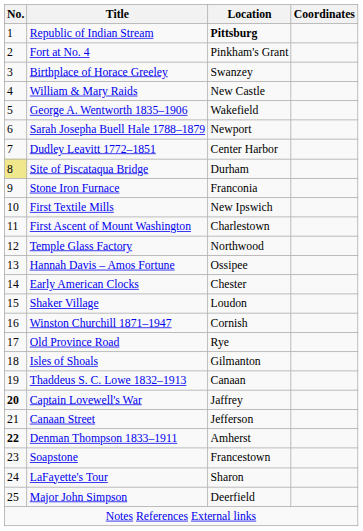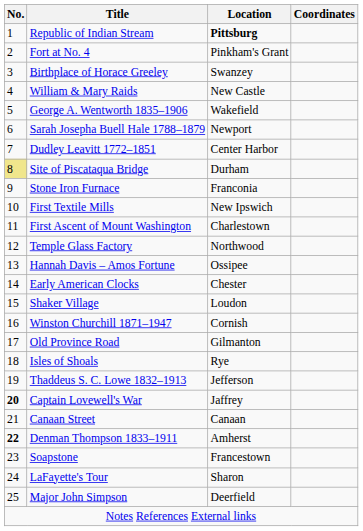Old Province Road | Location: Rye -> Gilmanton
Isles of Shoals | Location: Gilmanton -> Rye
Thaddeus S. C. Lowe 1832–1913 | Location: Canaan -> Jefferson
Canaan Street | Location: Jefferson -> Canaan
